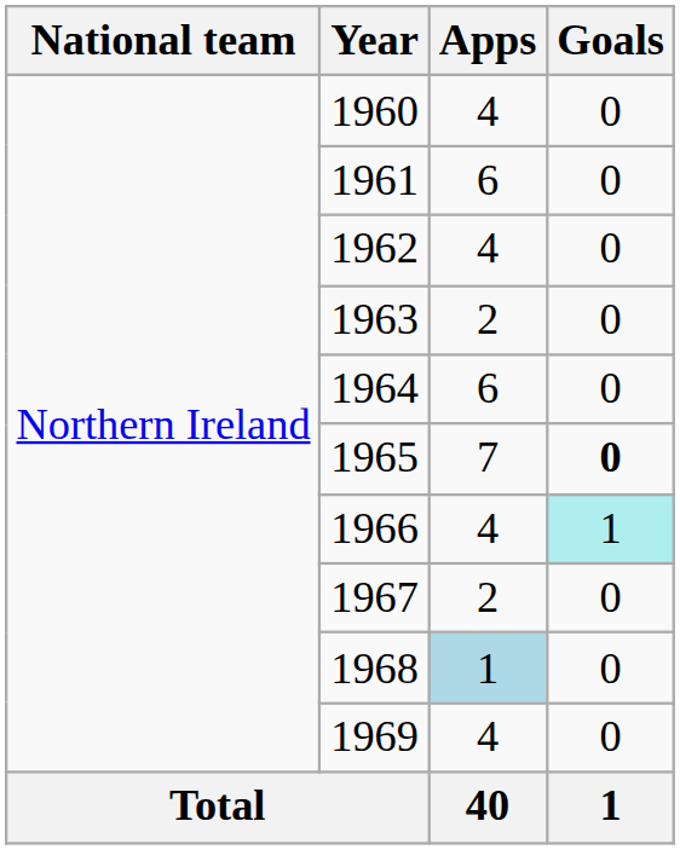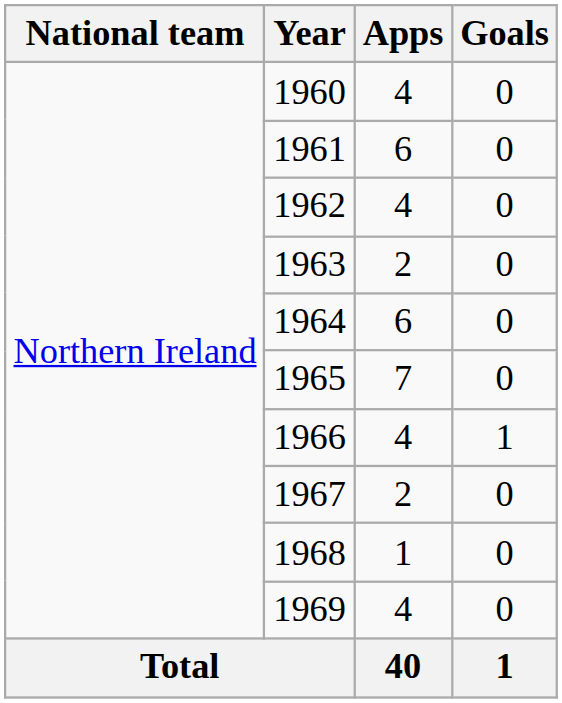1965 | Goals: bold -> normal
1966 | Goals: paleturquoise background -> no background
1968 | Apps: lightblue background -> no background
